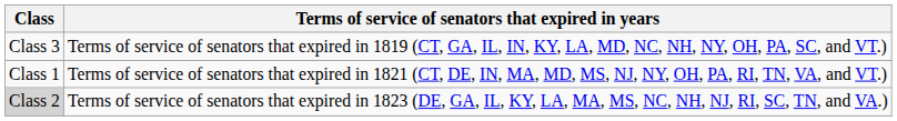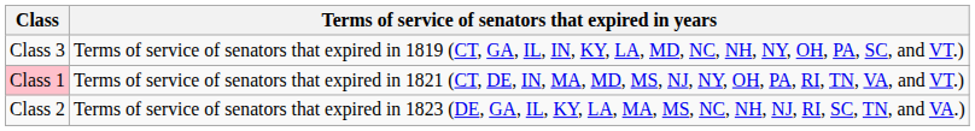Class 1 | Class: no background -> pink background
Class 2 | Class: lightgrey background -> no background
